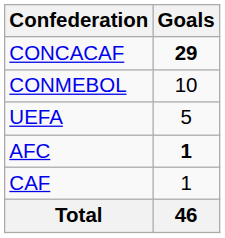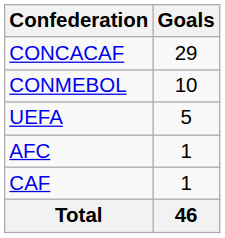CONCACAF | Goals: bold -> normal
AFC | Goals: bold -> normal
